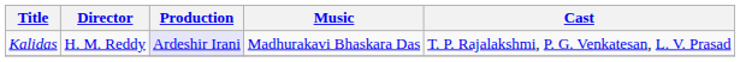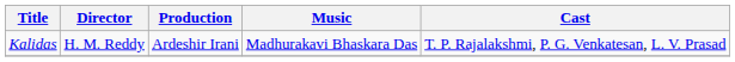Kalidas | Production: lavender background -> no background
